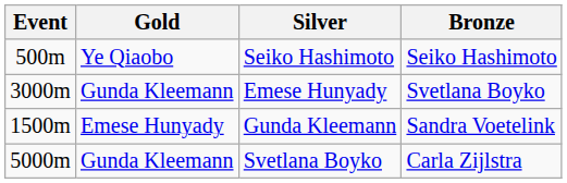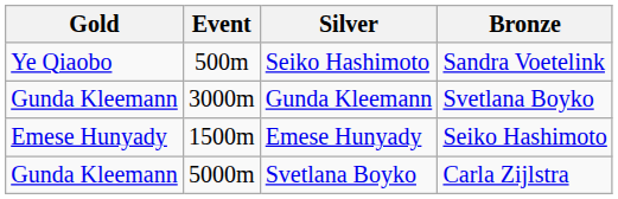columns swapped: Event <-> Gold
row 2 | Bronze: Seiko Hashimoto -> Sandra Voetelink
row 3 | Silver: Emese Hunyady -> Gunda Kleemann
row 4 | Silver: Gunda Kleemann -> Emese Hunyady
row 4 | Bronze: Sandra Voetelink -> Seiko Hashimoto
